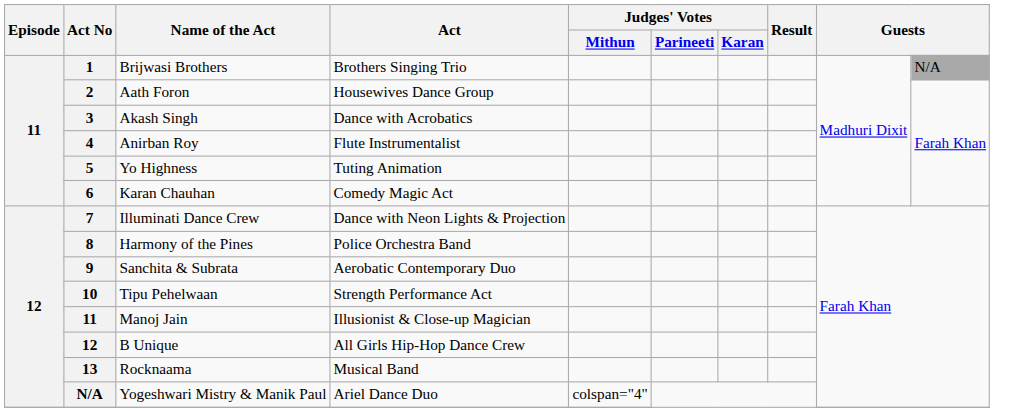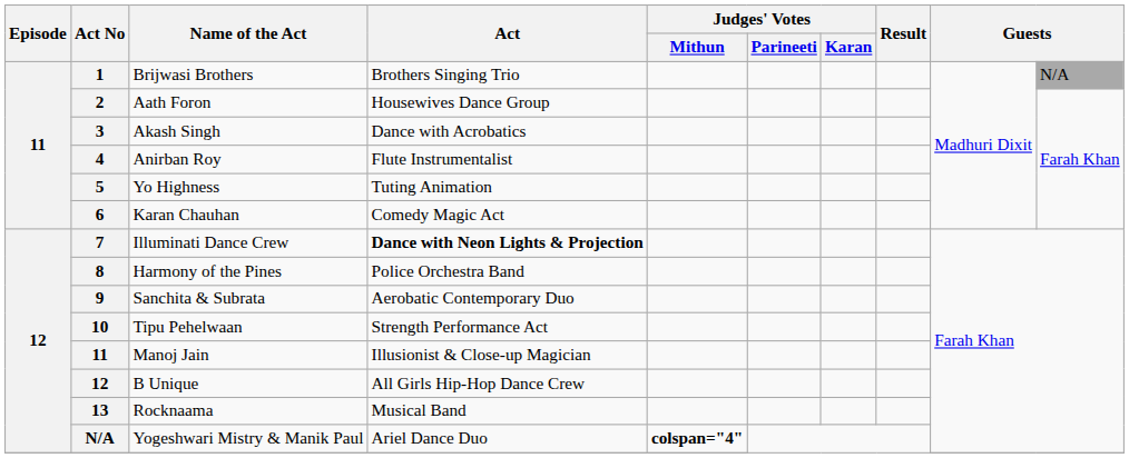Illuminati Dance Crew | Act: normal -> bold
Yogeshwari Mistry & Manik Paul | Judges' Votes / Mithun: normal -> bold
